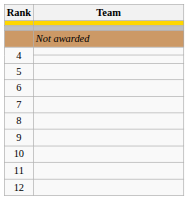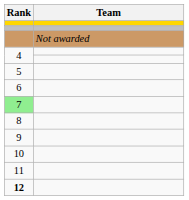row 9 | Rank: no background -> lightgreen background
row 14 | Rank: normal -> bold
